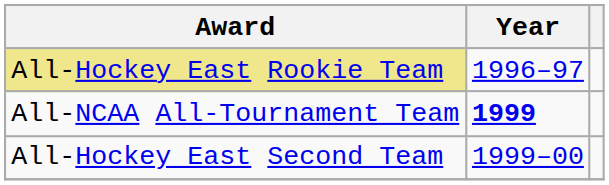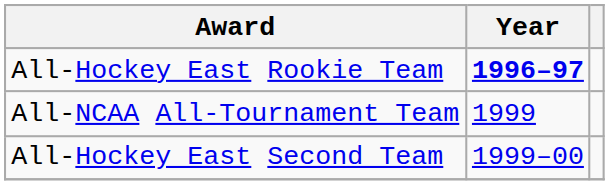row 2 | Award: khaki background -> no background
row 2 | Year: normal -> bold
row 3 | Year: bold -> normal
